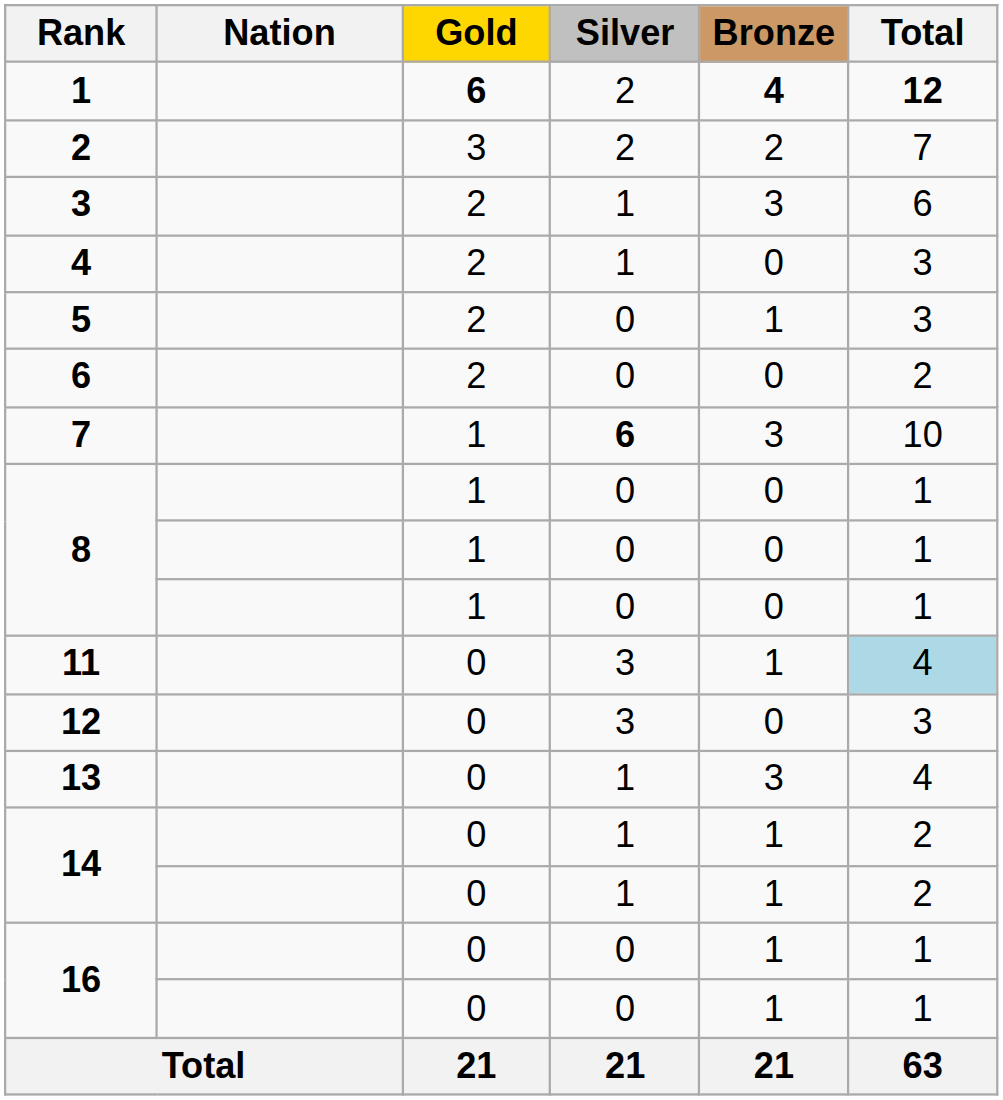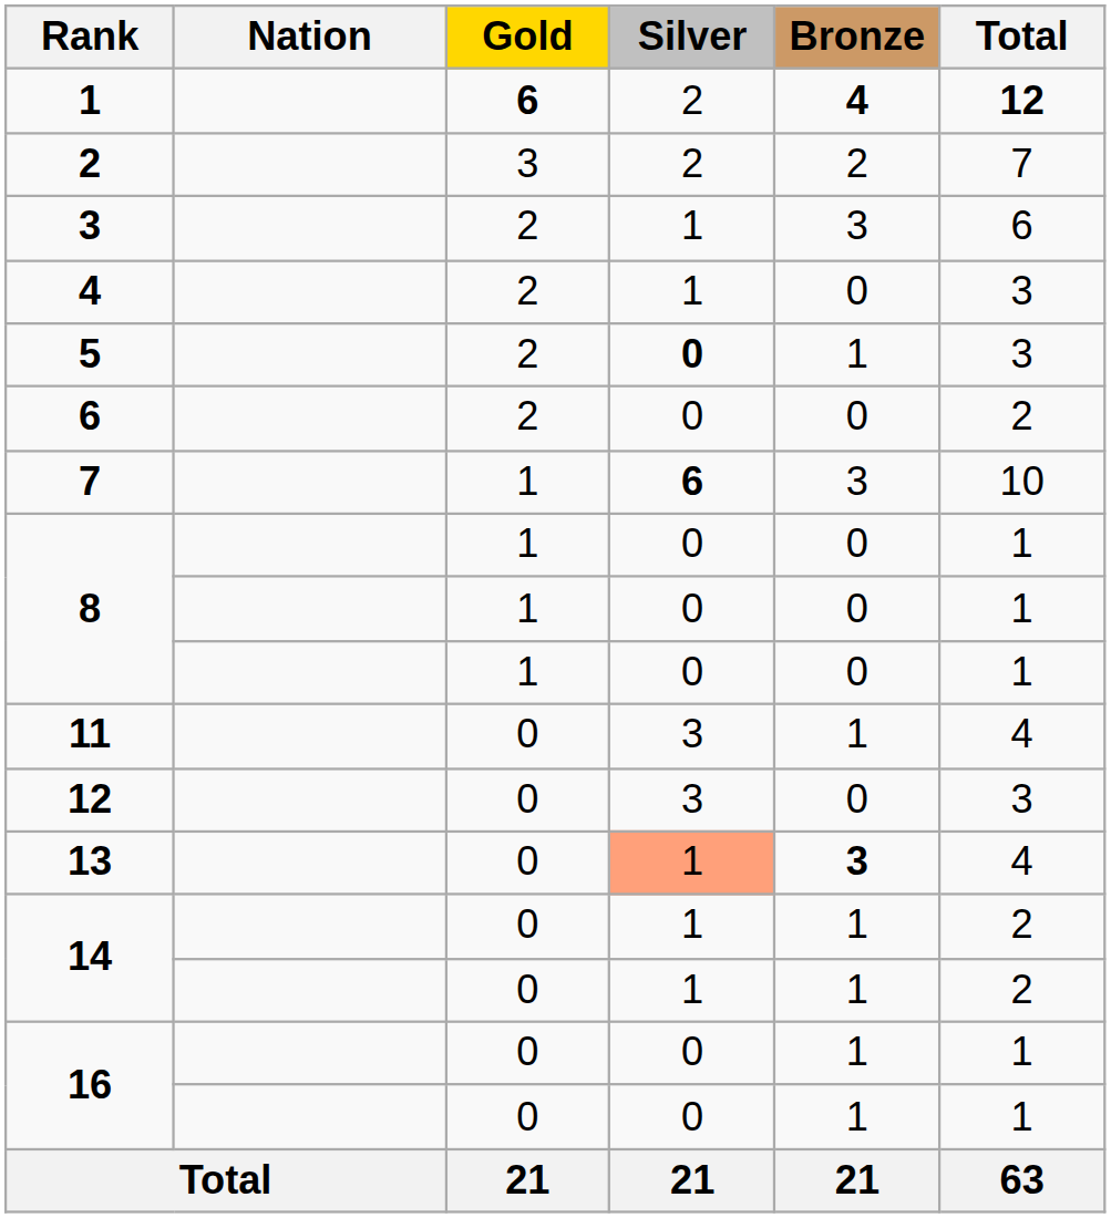5 | Silver: normal -> bold
11 | Total: lightblue background -> no background
13 | Silver: no background -> lightsalmon background
13 | Bronze: normal -> bold
